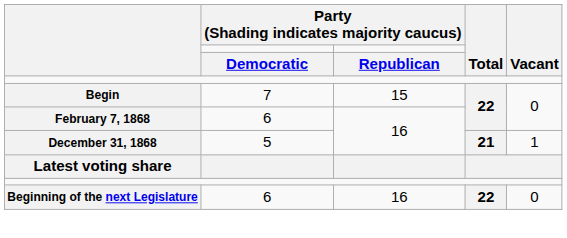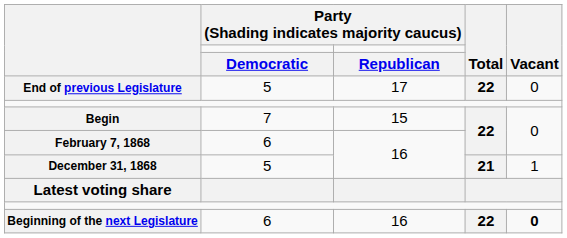+ row: End of previous Legislature | 5 | 17 | 22 | 0
Beginning of the next Legislature | Vacant: normal -> bold
